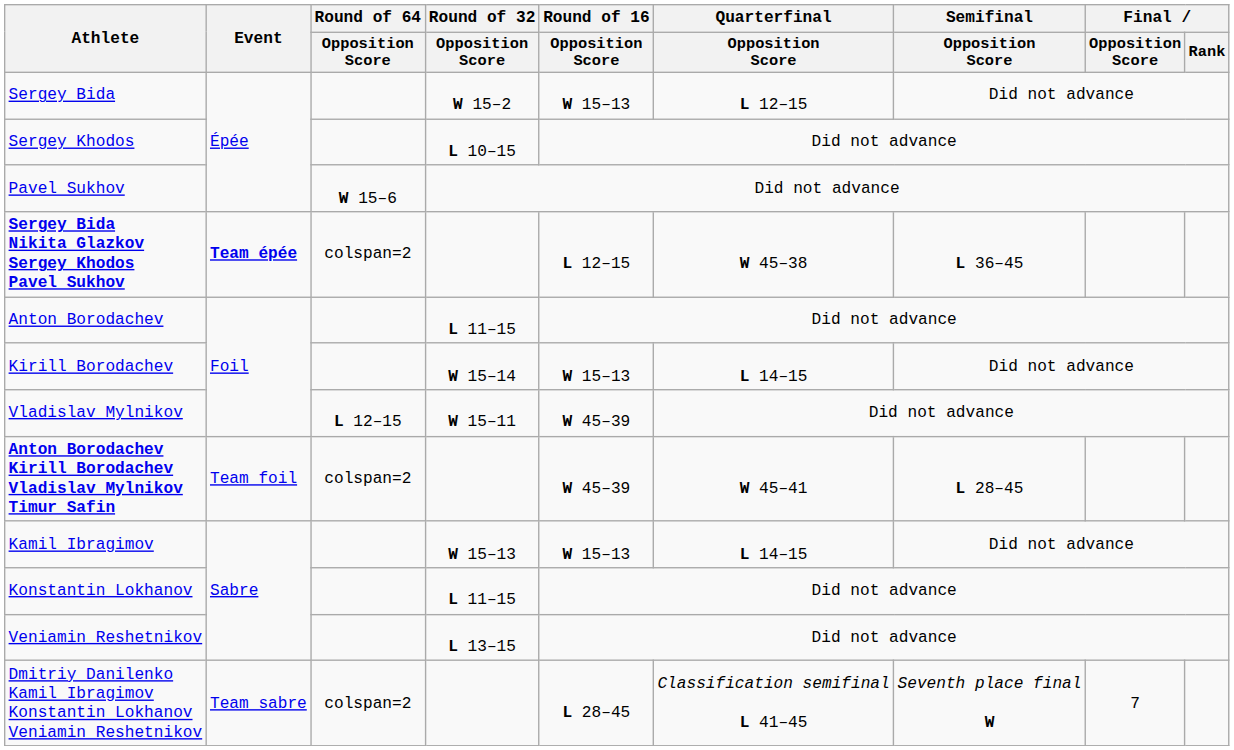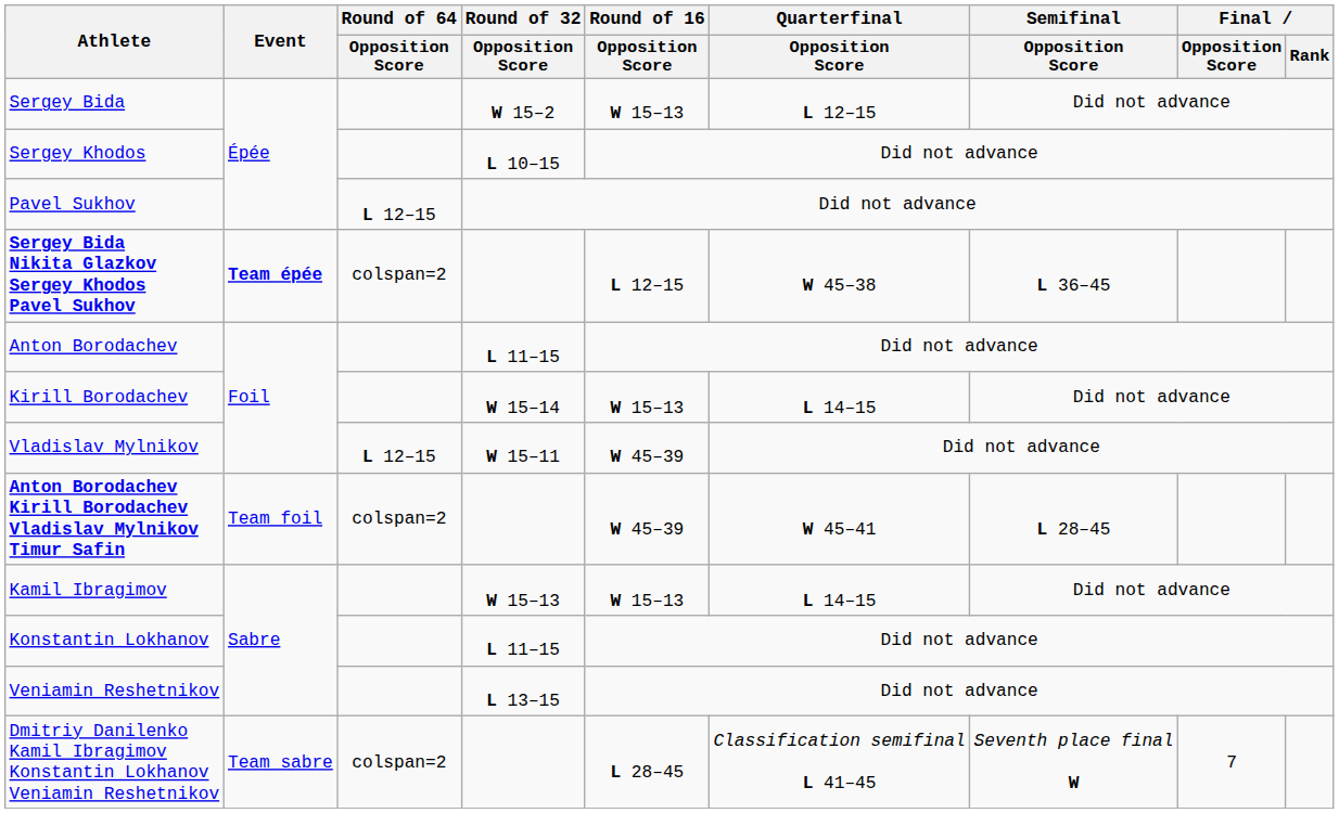Pavel Sukhov | Round of 64 / Opposition Score: W 15–6 -> L 12–15
